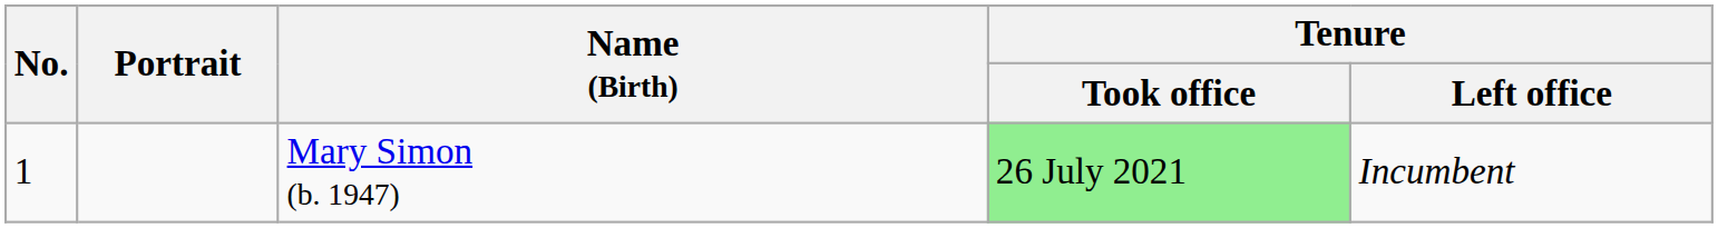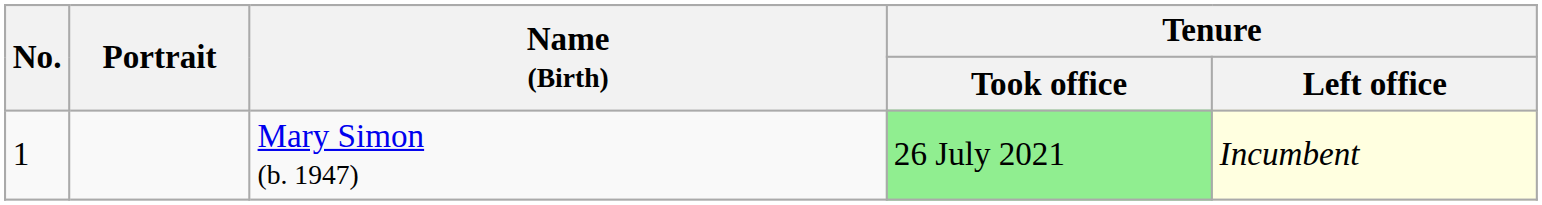Mary Simon (b. 1947) | Tenure / Left office: no background -> lightyellow background
